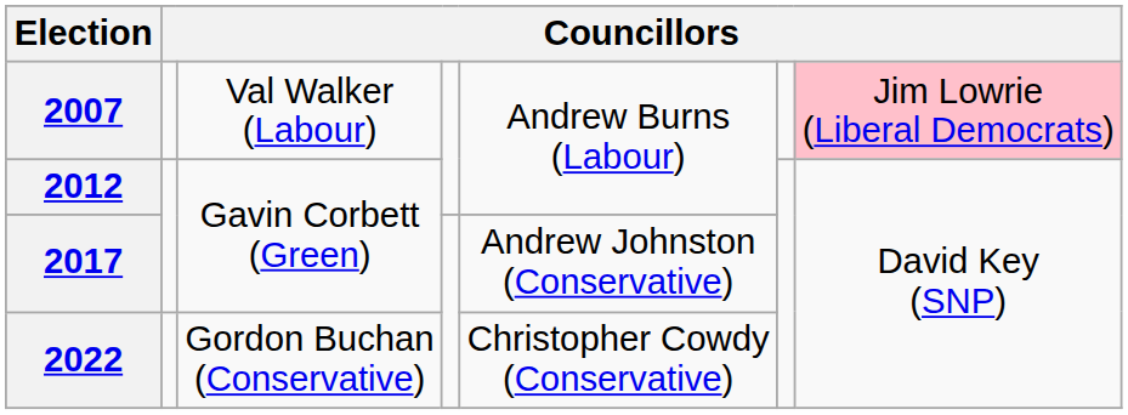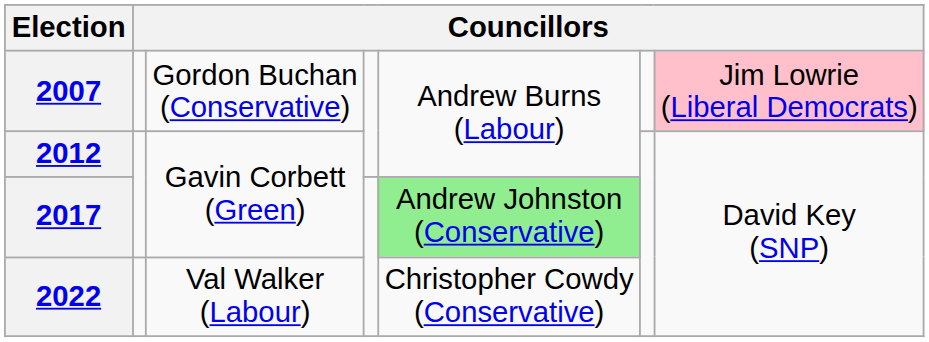2007 | column 3: Val Walker (Labour) -> Gordon Buchan (Conservative)
2017 | column 5: no background -> lightgreen background
2022 | column 3: Gordon Buchan (Conservative) -> Val Walker (Labour)
